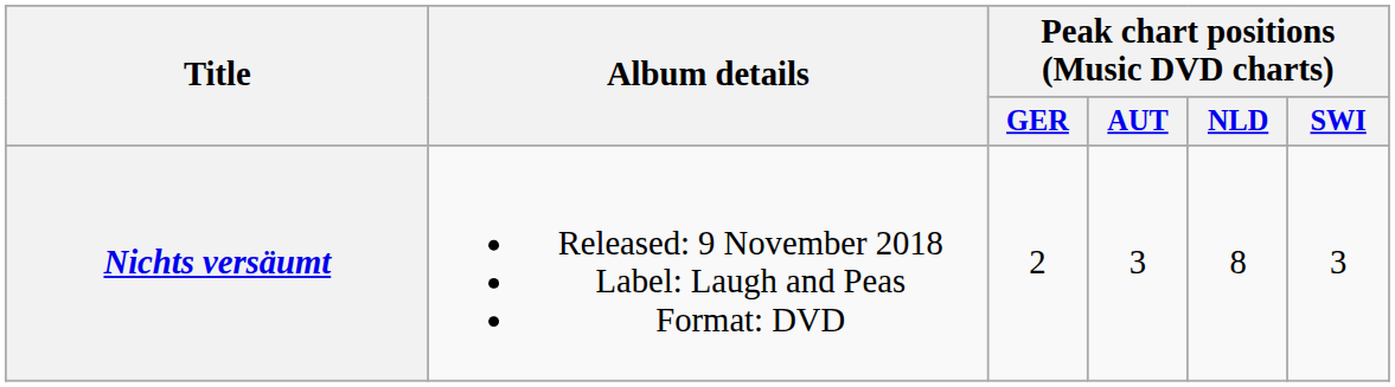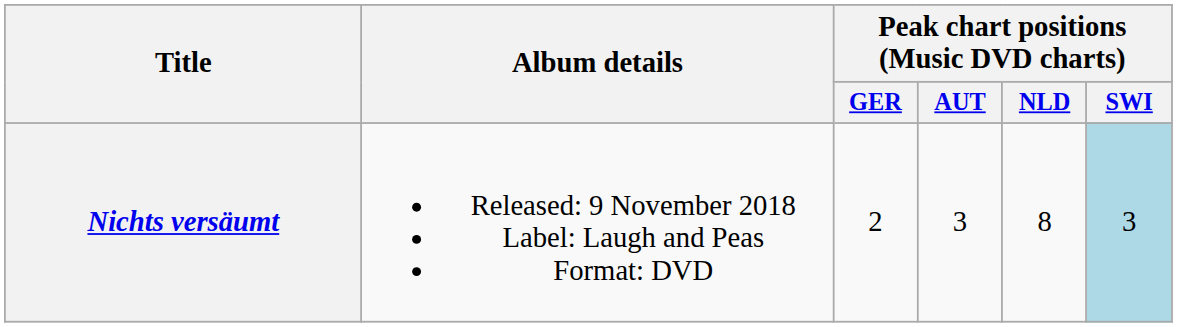Nichts versäumt | Peak chart positions (Music DVD charts) / SWI: no background -> lightblue background
